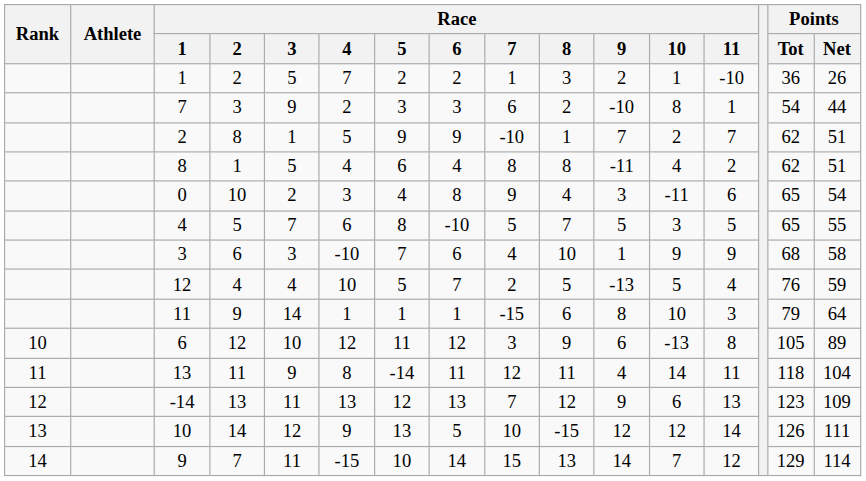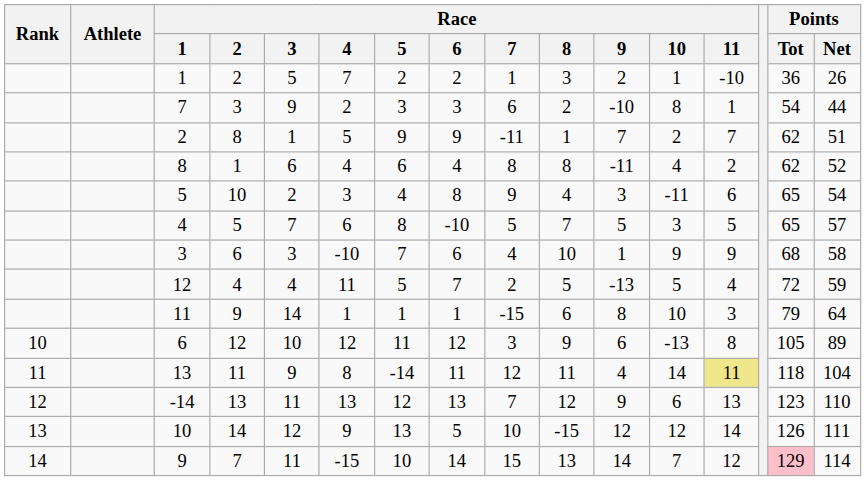row 5 | Race / 7: -10 -> -11
row 6 | Race / 3: 5 -> 6
row 6 | Points / Net: 51 -> 52
row 7 | Race / 1: 0 -> 5
row 8 | Points / Net: 55 -> 57
row 10 | Race / 4: 10 -> 11
row 10 | Points / Tot: 76 -> 72
row 13 | Race / 11: no background -> khaki background
row 14 | Points / Net: 109 -> 110
row 16 | Points / Tot: no background -> pink background
